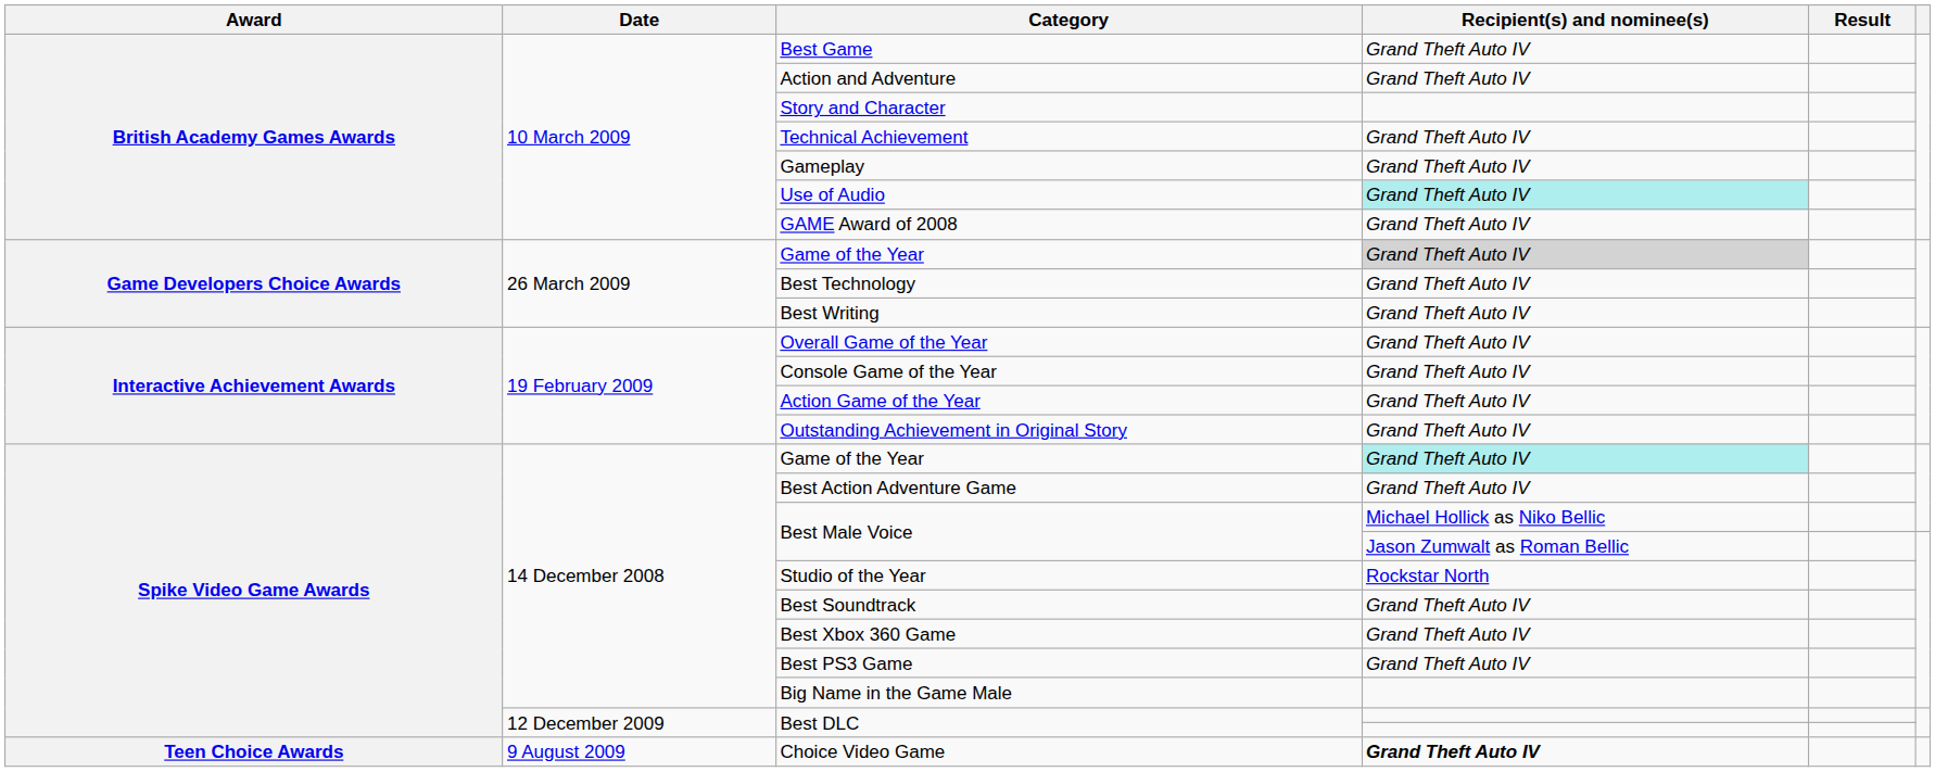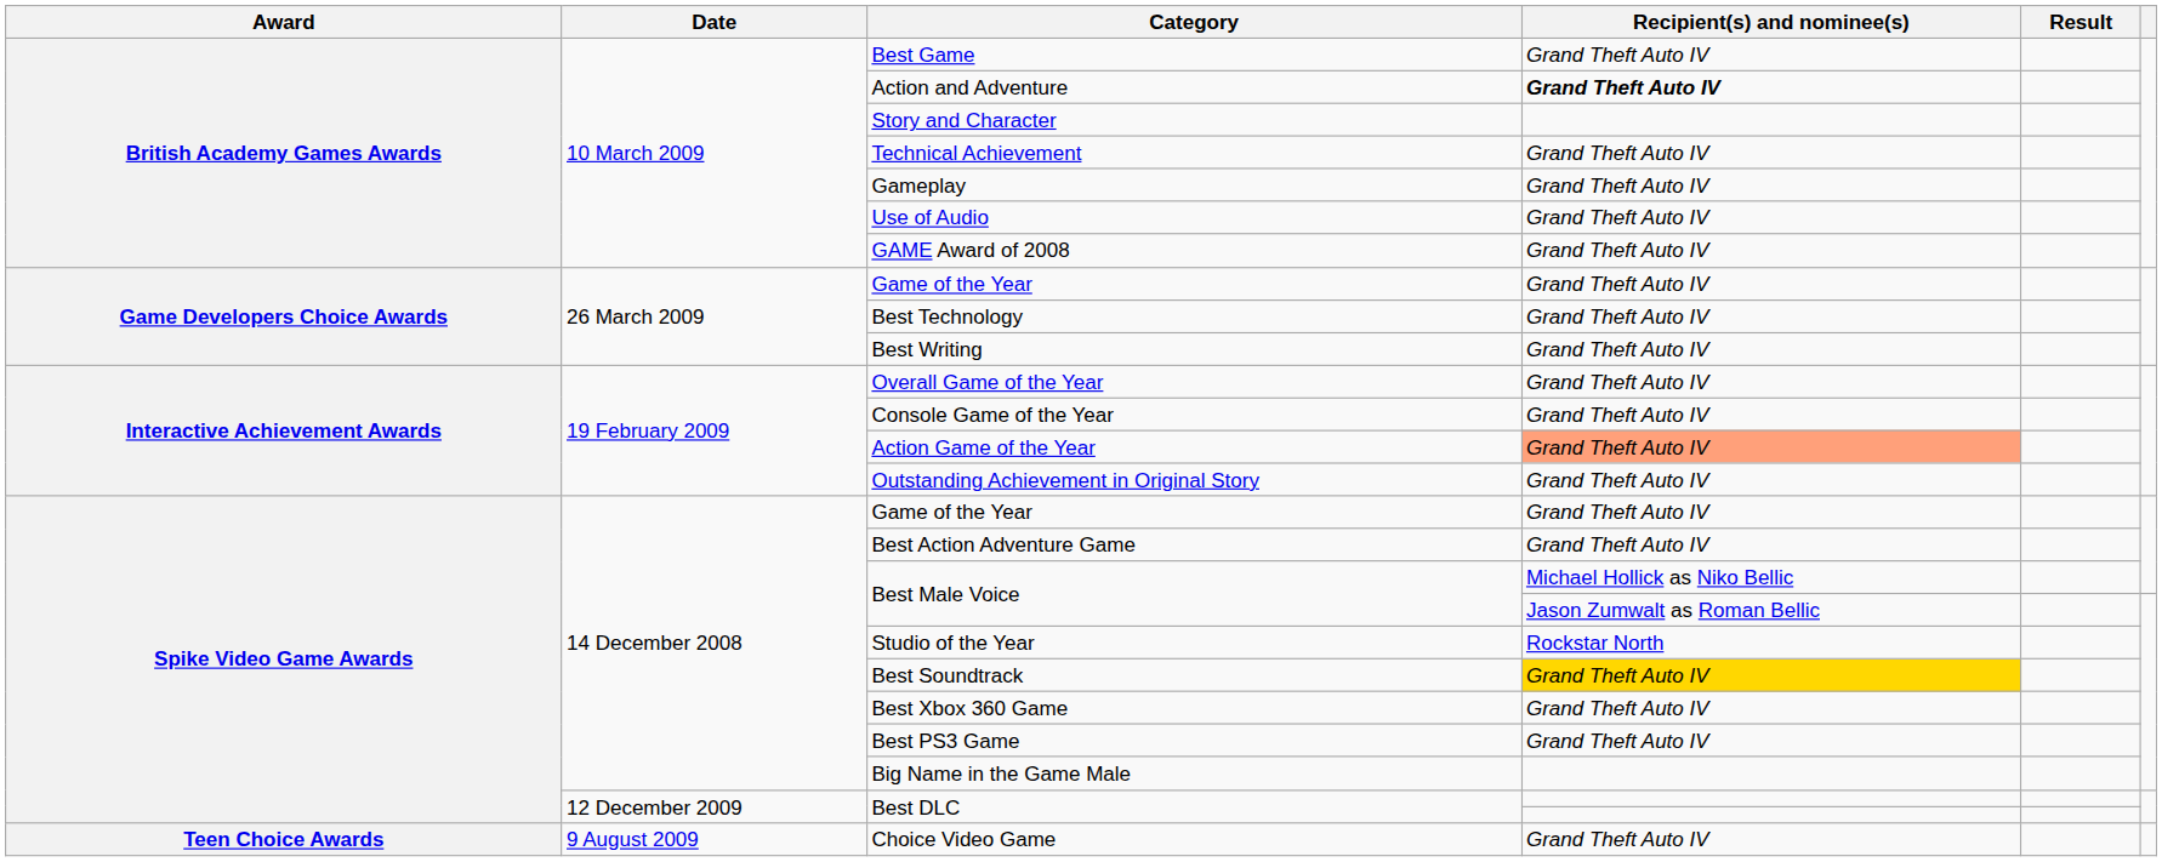Action and Adventure | Recipient(s) and nominee(s): normal -> bold
Use of Audio | Recipient(s) and nominee(s): paleturquoise background -> no background
26 March 2009 / Game of the Year | Recipient(s) and nominee(s): lightgrey background -> no background
Action Game of the Year | Recipient(s) and nominee(s): no background -> lightsalmon background
14 December 2008 / Game of the Year | Recipient(s) and nominee(s): paleturquoise background -> no background
Best Soundtrack | Recipient(s) and nominee(s): no background -> gold background
Choice Video Game | Recipient(s) and nominee(s): bold -> normal
